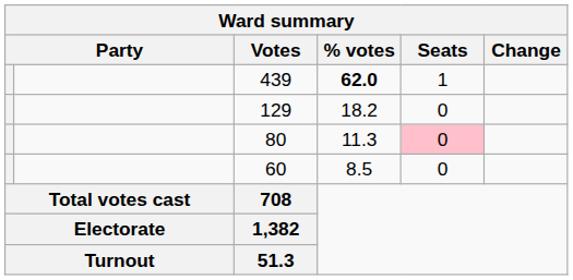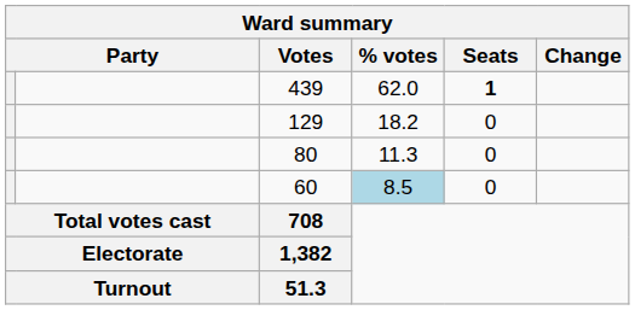439 | % votes: bold -> normal
439 | Seats: normal -> bold
80 | Seats: pink background -> no background
60 | % votes: no background -> lightblue background
